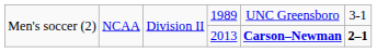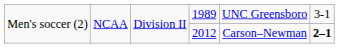row 2 | column 4: 2013 -> 2012
row 2 | column 5: bold -> normal
